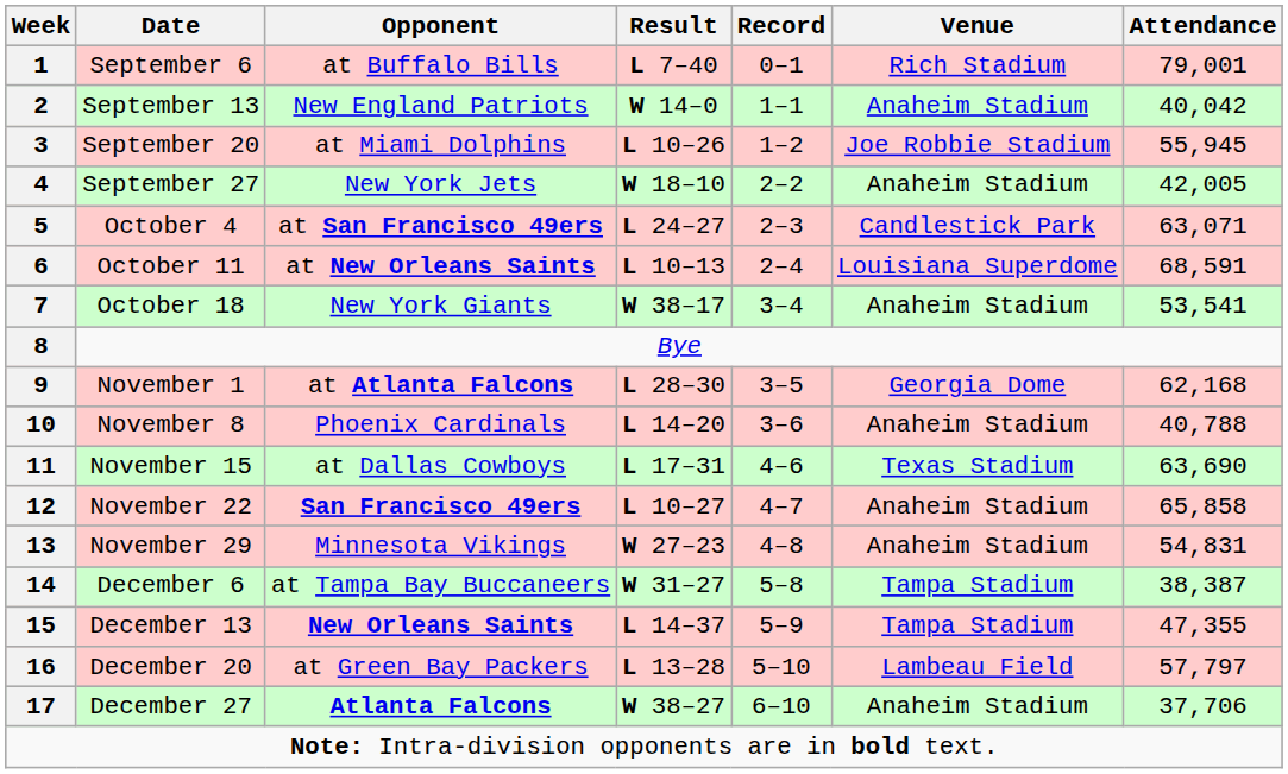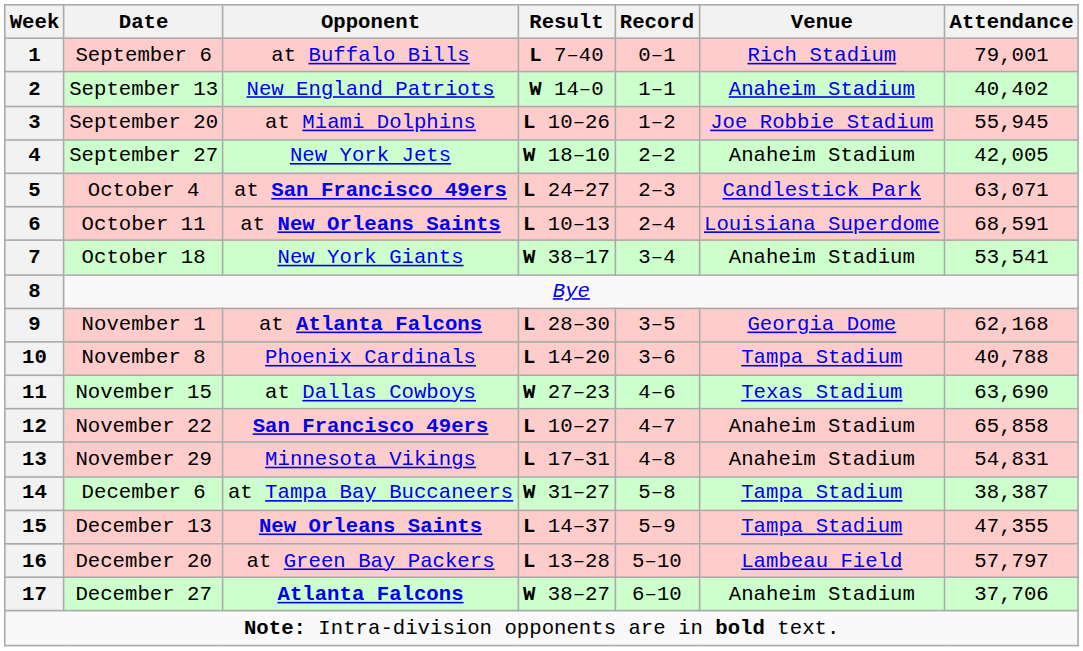2 | Attendance: 40,042 -> 40,402
10 | Venue: Anaheim Stadium -> Tampa Stadium
11 | Result: L 17–31 -> W 27–23
13 | Result: W 27–23 -> L 17–31
